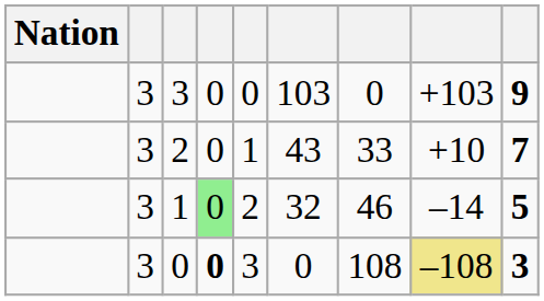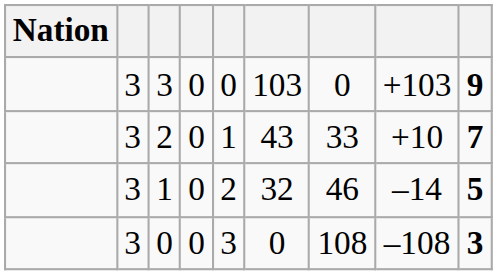row 4 | column 4: lightgreen background -> no background
row 5 | column 4: bold -> normal
row 5 | column 8: khaki background -> no background
